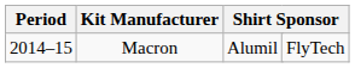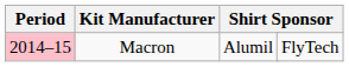Macron | Period: no background -> pink background
